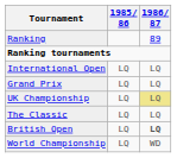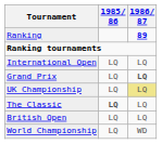Ranking | 1986/ 87: normal -> bold
Grand Prix | 1986/ 87: normal -> bold
The Classic | 1985/ 86: normal -> bold
British Open | 1986/ 87: bold -> normal
